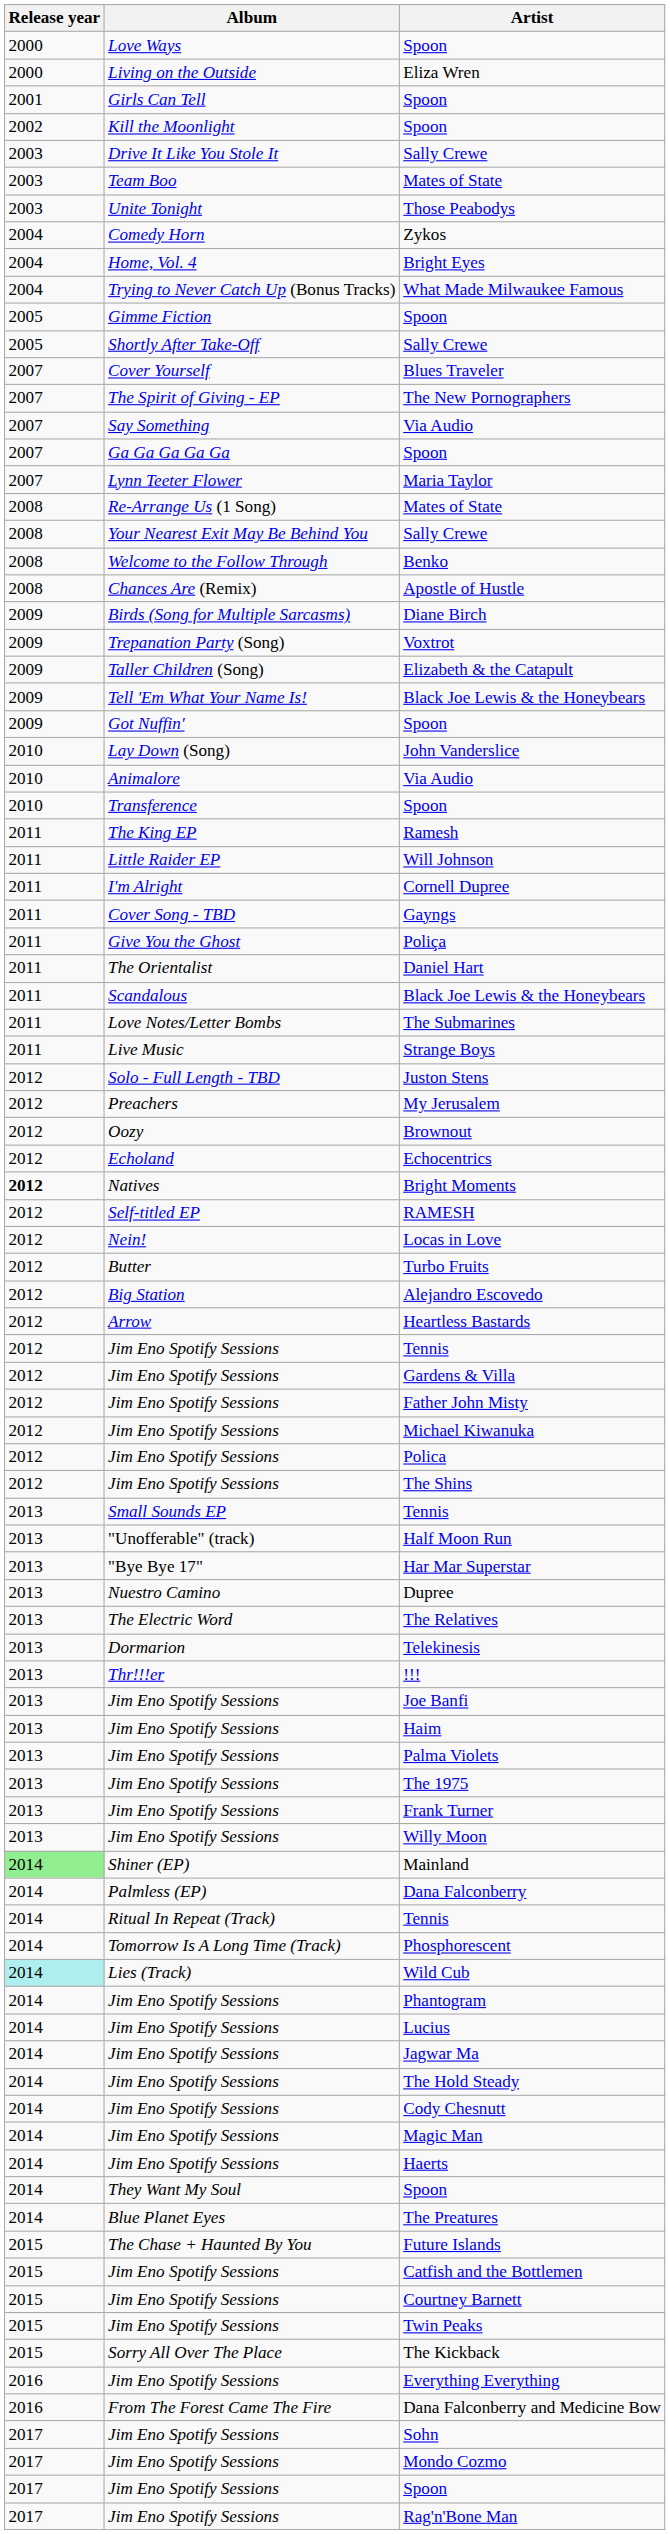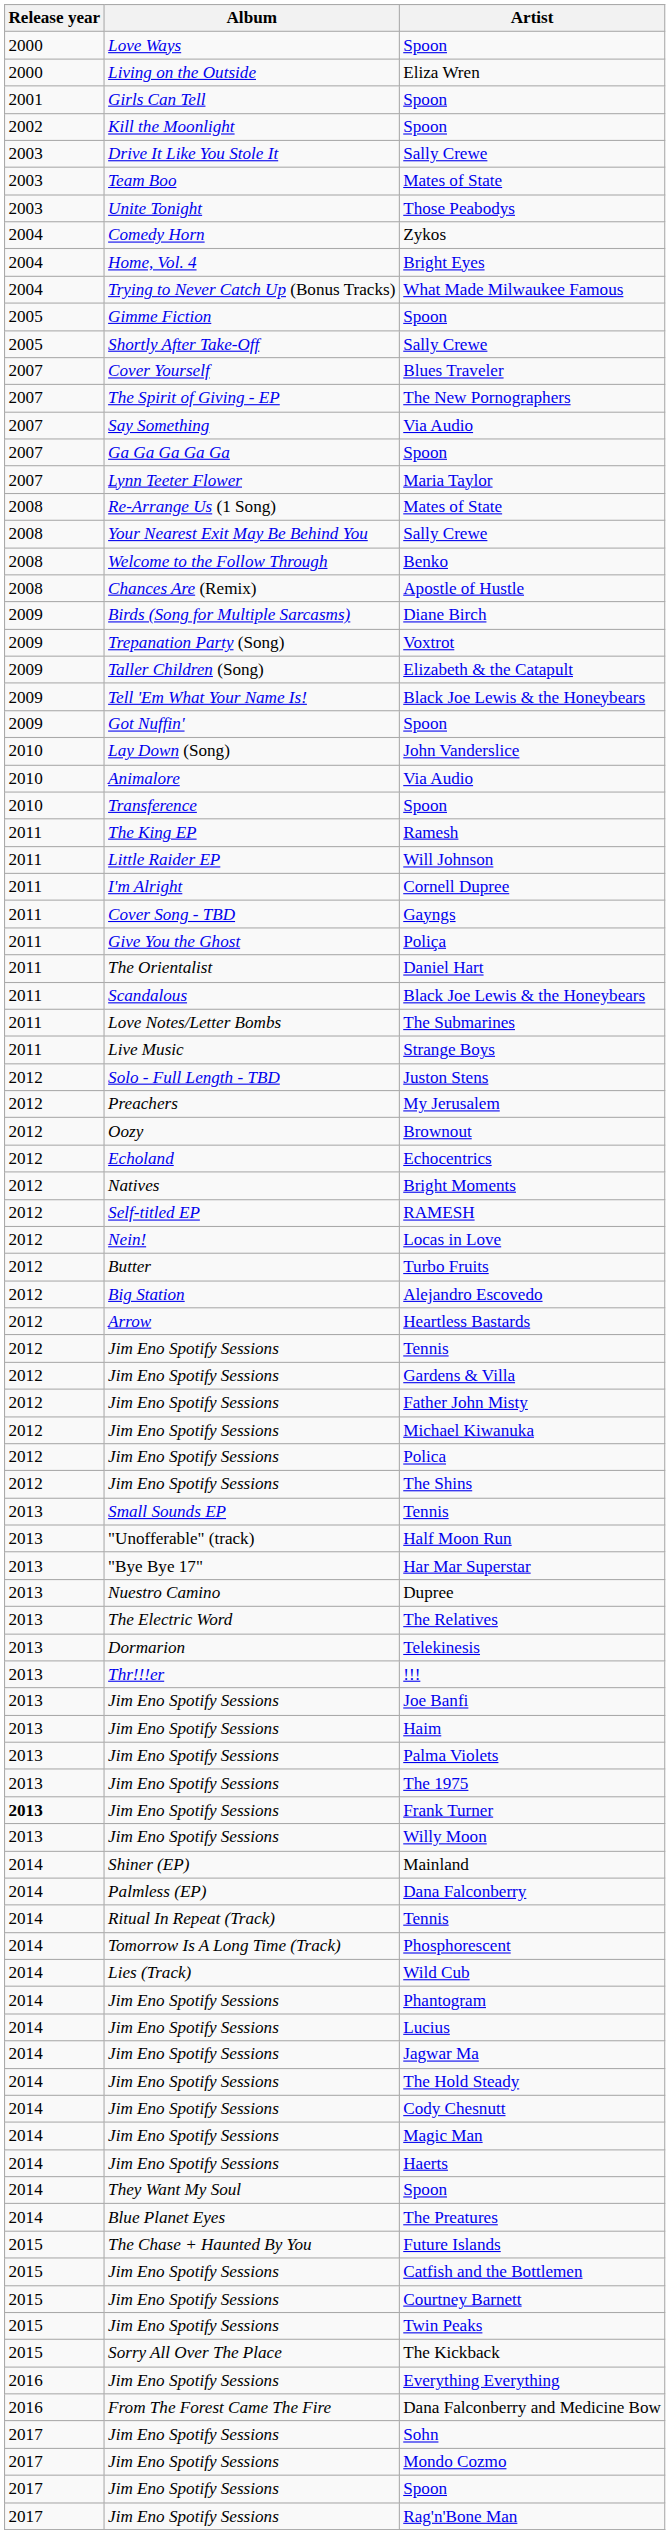Bright Moments | Release year: bold -> normal
Frank Turner | Release year: normal -> bold
Mainland | Release year: lightgreen background -> no background
Wild Cub | Release year: paleturquoise background -> no background
